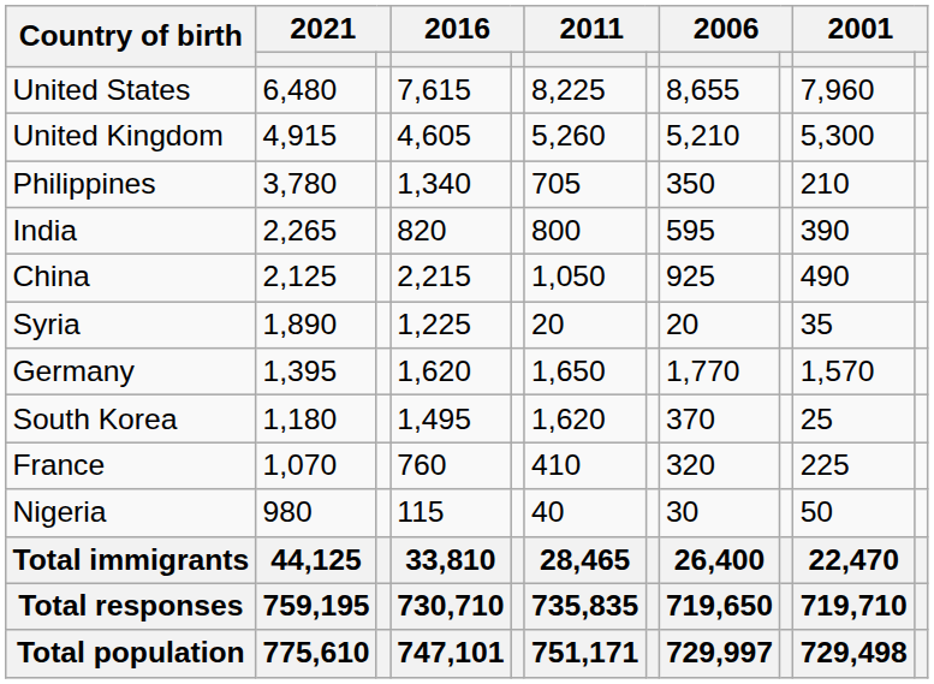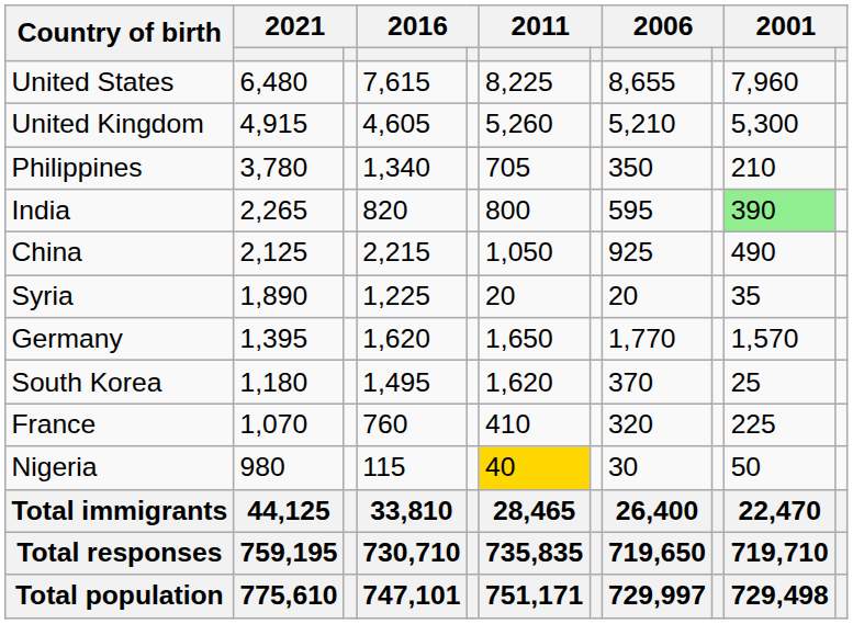India | column 10: no background -> lightgreen background
Nigeria | column 6: no background -> gold background
